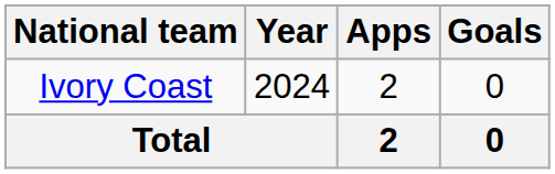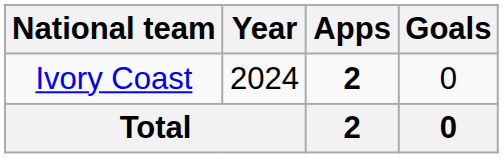Ivory Coast | Apps: normal -> bold
